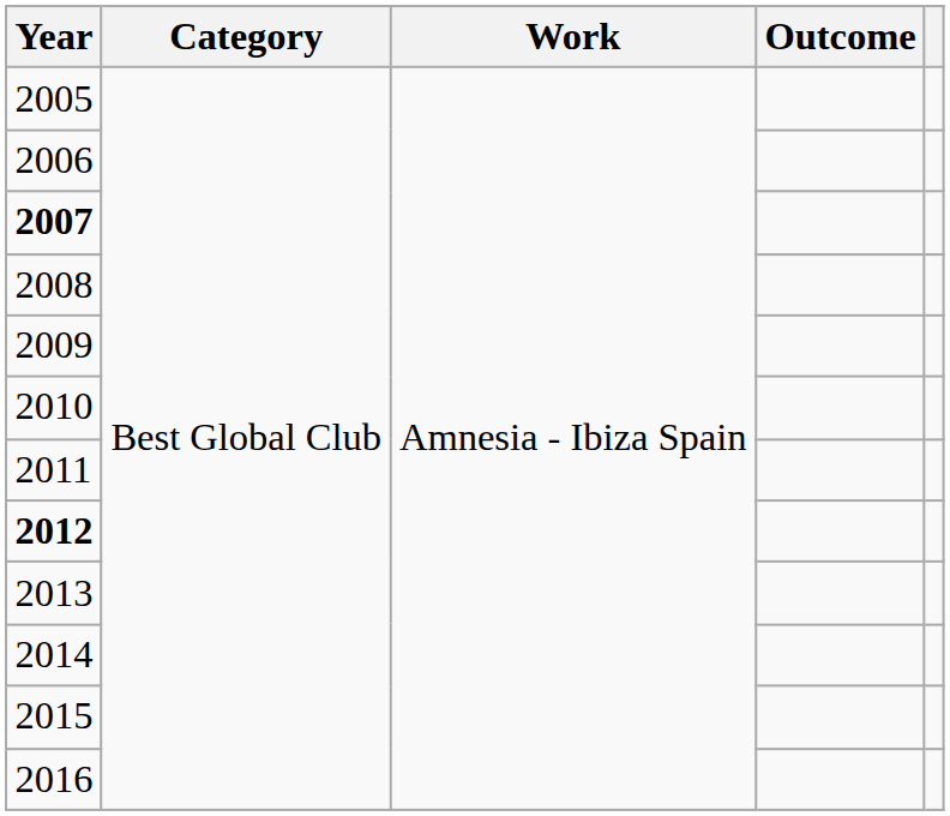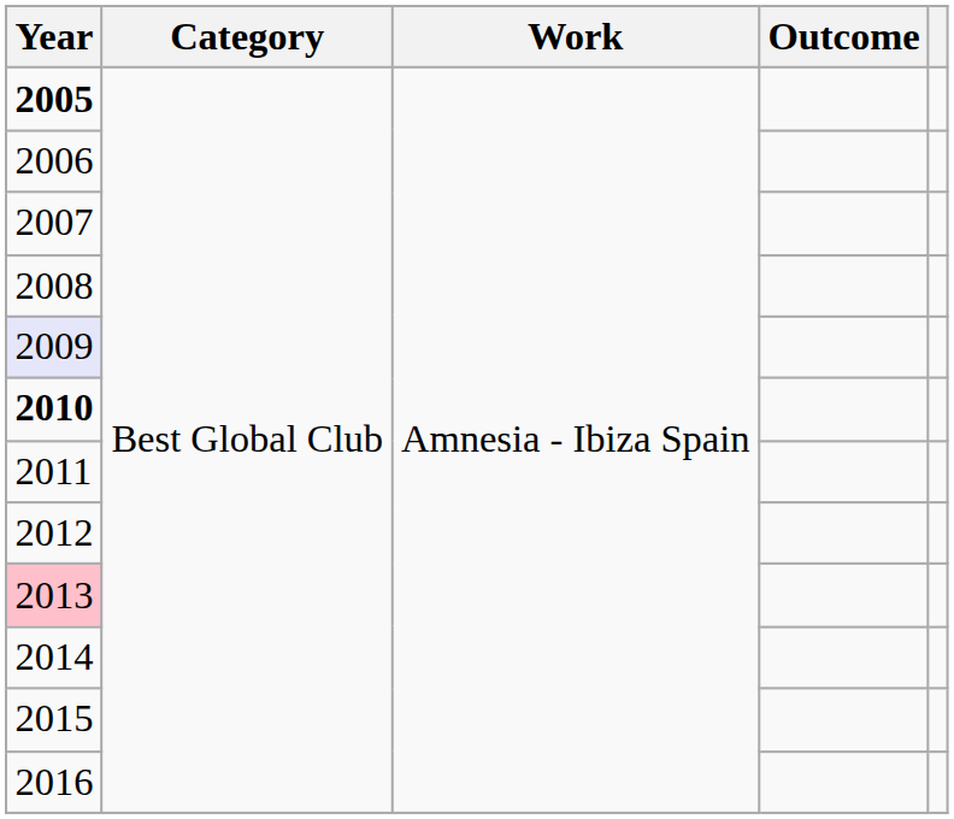2005 | Year: normal -> bold
2007 | Year: bold -> normal
2009 | Year: no background -> lavender background
2010 | Year: normal -> bold
2012 | Year: bold -> normal
2013 | Year: no background -> pink background
